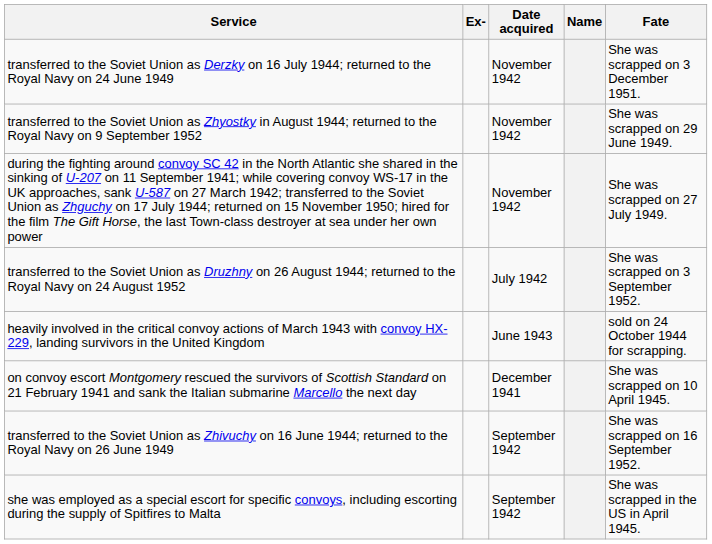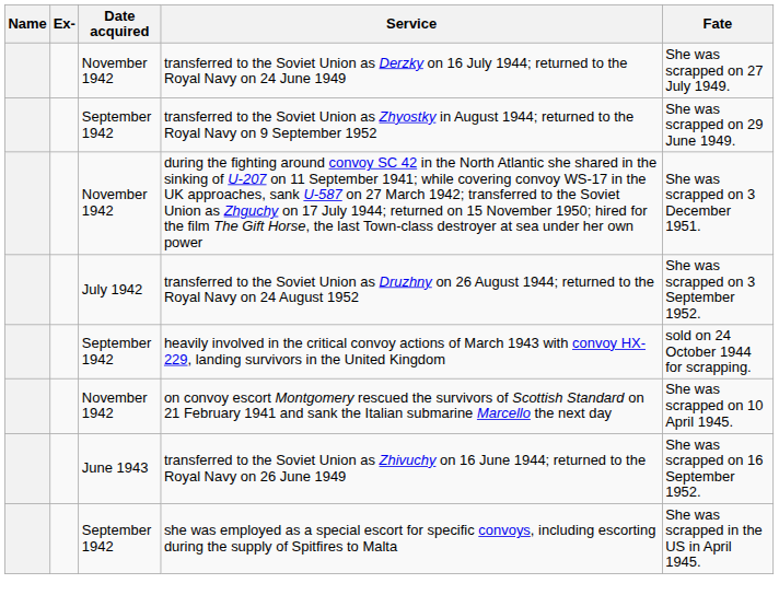columns swapped: Name <-> Service
row 2 | Fate: She was scrapped on 3 December 1951. -> She was scrapped on 27 July 1949.
row 3 | Date acquired: November 1942 -> September 1942
row 4 | Fate: She was scrapped on 27 July 1949. -> She was scrapped on 3 December 1951.
row 6 | Date acquired: June 1943 -> September 1942
row 7 | Date acquired: December 1941 -> November 1942
row 8 | Date acquired: September 1942 -> June 1943
